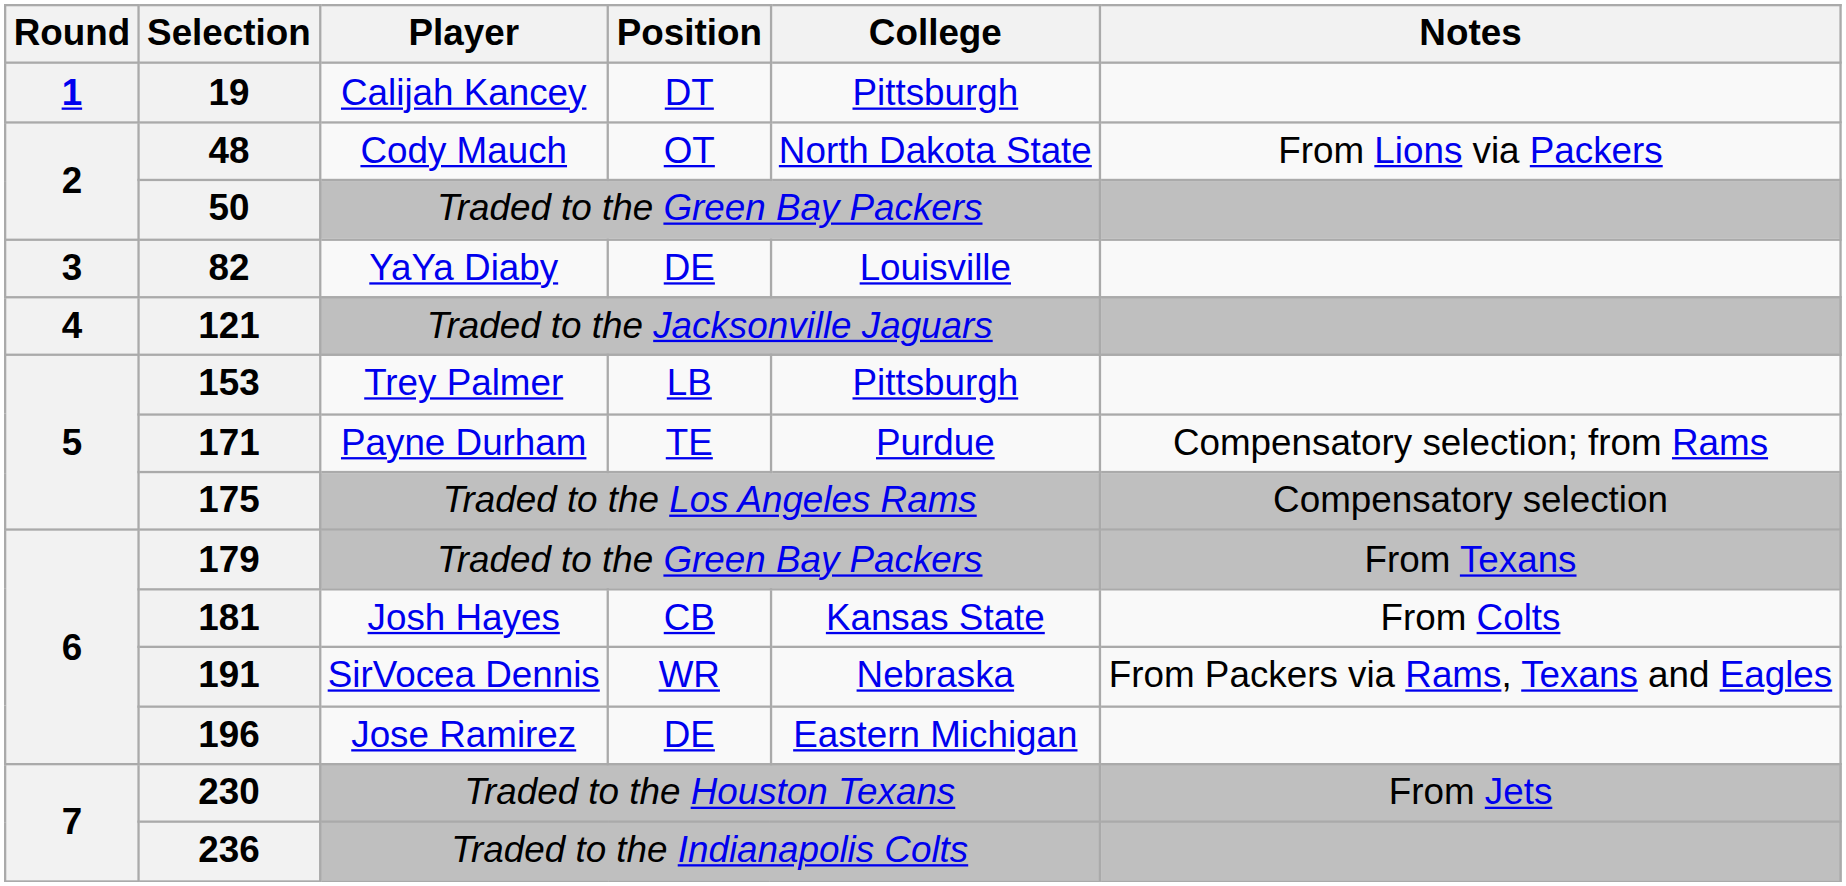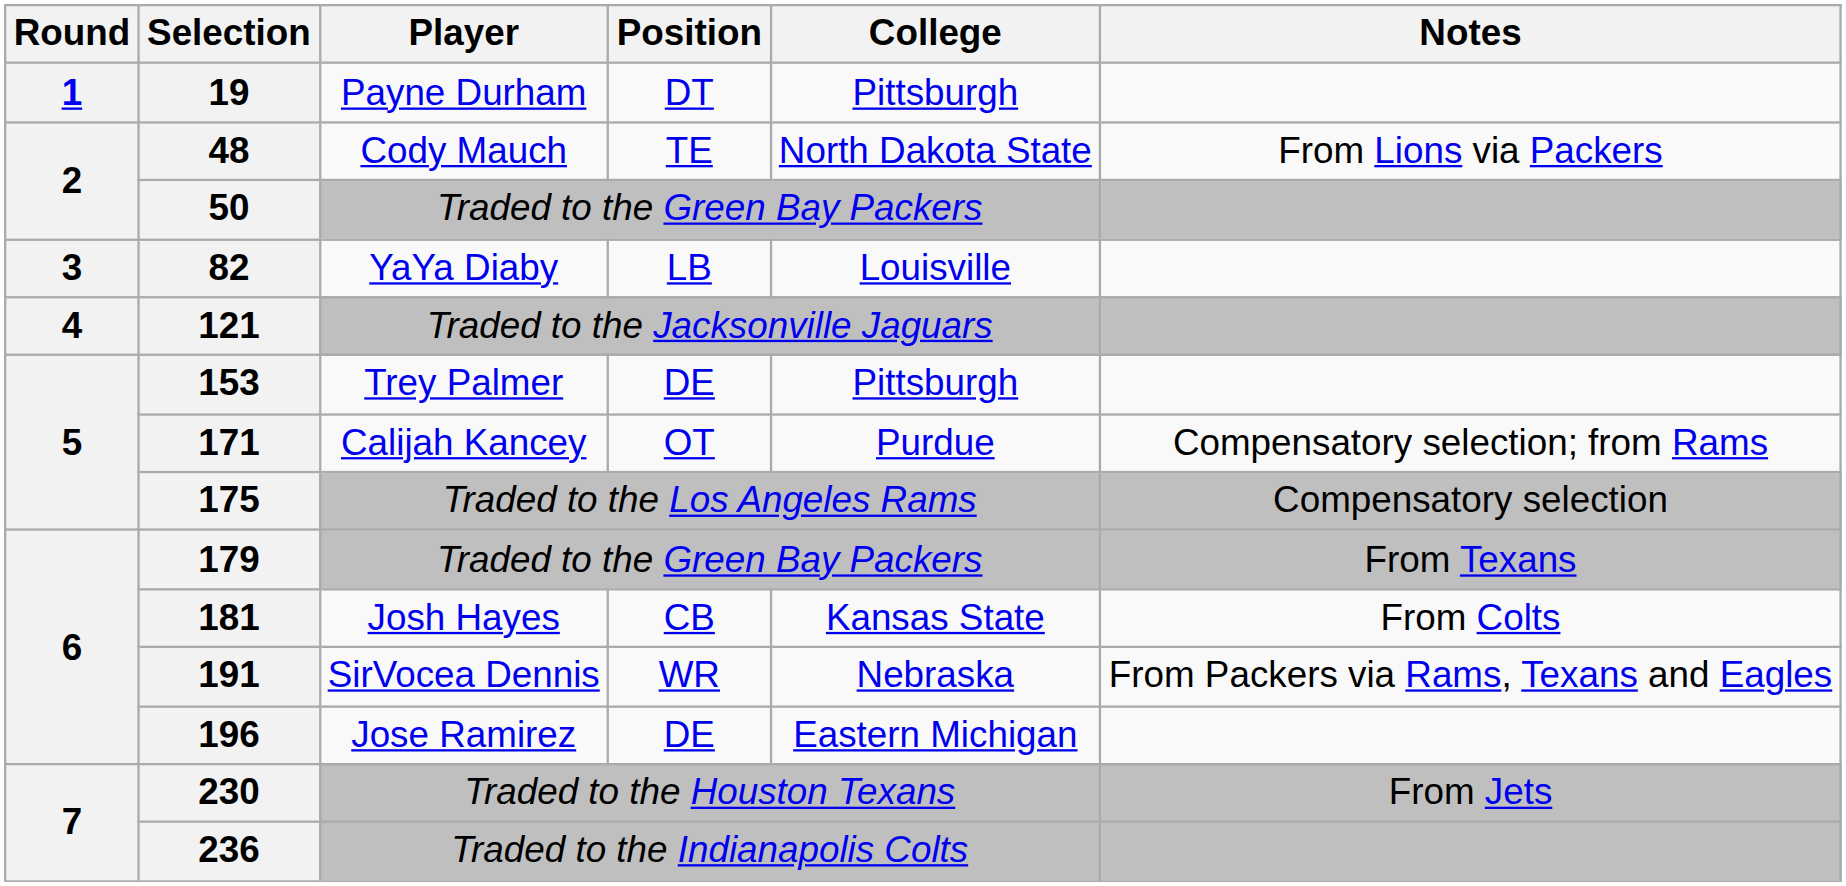19 | Player: Calijah Kancey -> Payne Durham
48 | Position: OT -> TE
82 | Position: DE -> LB
153 | Position: LB -> DE
171 | Player: Payne Durham -> Calijah Kancey
171 | Position: TE -> OT
